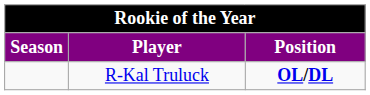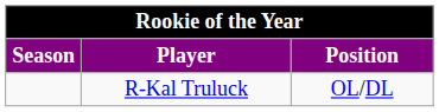R-Kal Truluck | Position: bold -> normal
